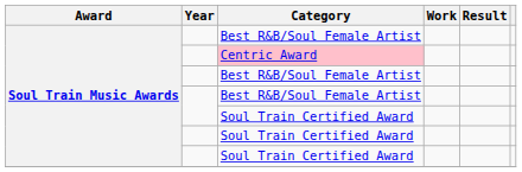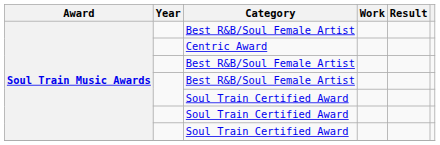Centric Award | Category: pink background -> no background
